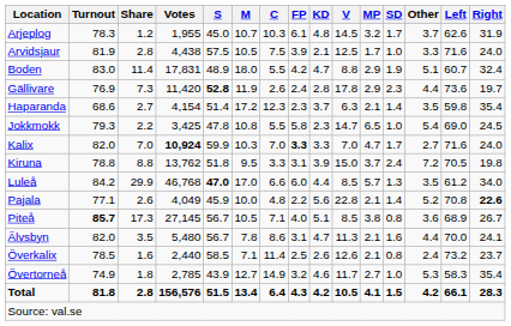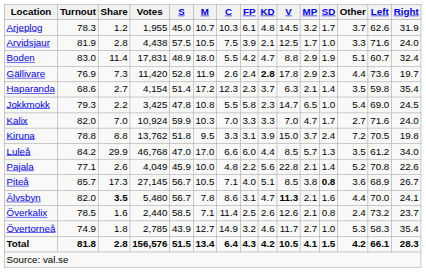Gällivare | S: bold -> normal
Gällivare | KD: normal -> bold
Kalix | Votes: bold -> normal
Kalix | FP: bold -> normal
Luleå | S: bold -> normal
Pajala | Right: bold -> normal
Piteå | Turnout: bold -> normal
Piteå | SD: normal -> bold
Älvsbyn | Share: normal -> bold
Älvsbyn | V: normal -> bold
